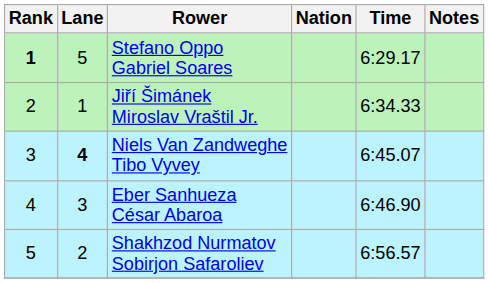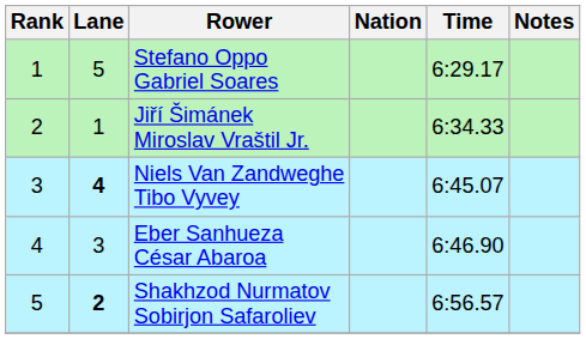Stefano Oppo Gabriel Soares | Rank: bold -> normal
Shakhzod Nurmatov Sobirjon Safaroliev | Lane: normal -> bold
